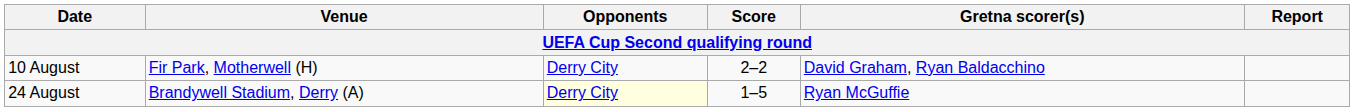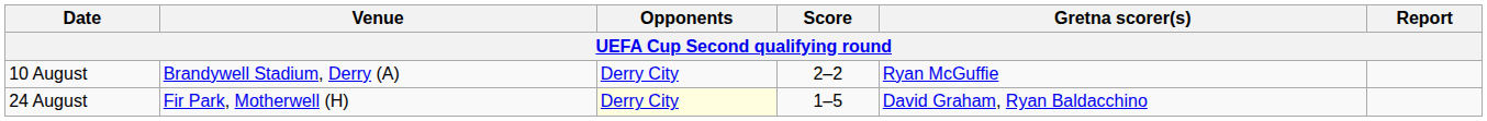10 August | Venue: Fir Park, Motherwell (H) -> Brandywell Stadium, Derry (A)
10 August | Gretna scorer(s): David Graham, Ryan Baldacchino -> Ryan McGuffie
24 August | Venue: Brandywell Stadium, Derry (A) -> Fir Park, Motherwell (H)
24 August | Gretna scorer(s): Ryan McGuffie -> David Graham, Ryan Baldacchino
